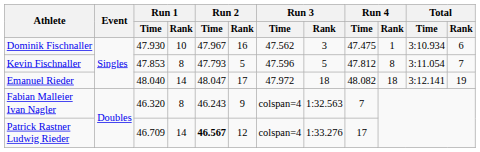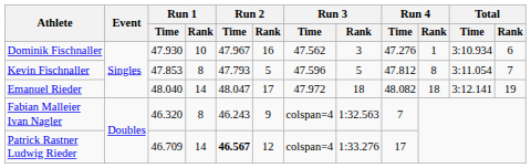Dominik Fischnaller | Run 4 / Time: 47.475 -> 47.276
